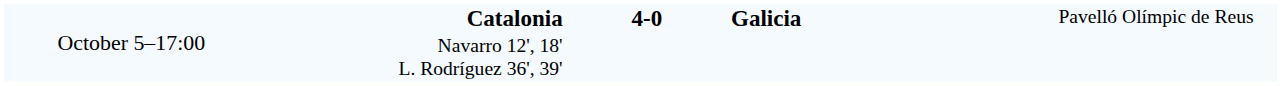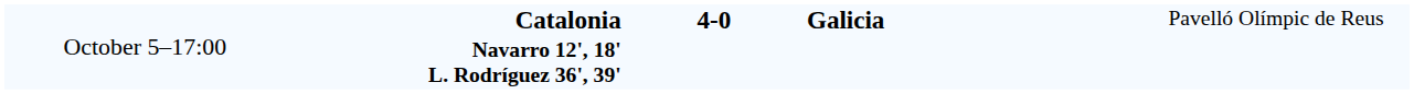Navarro 12', 18' L. Rodríguez 36', 39' | column 2: normal -> bold
